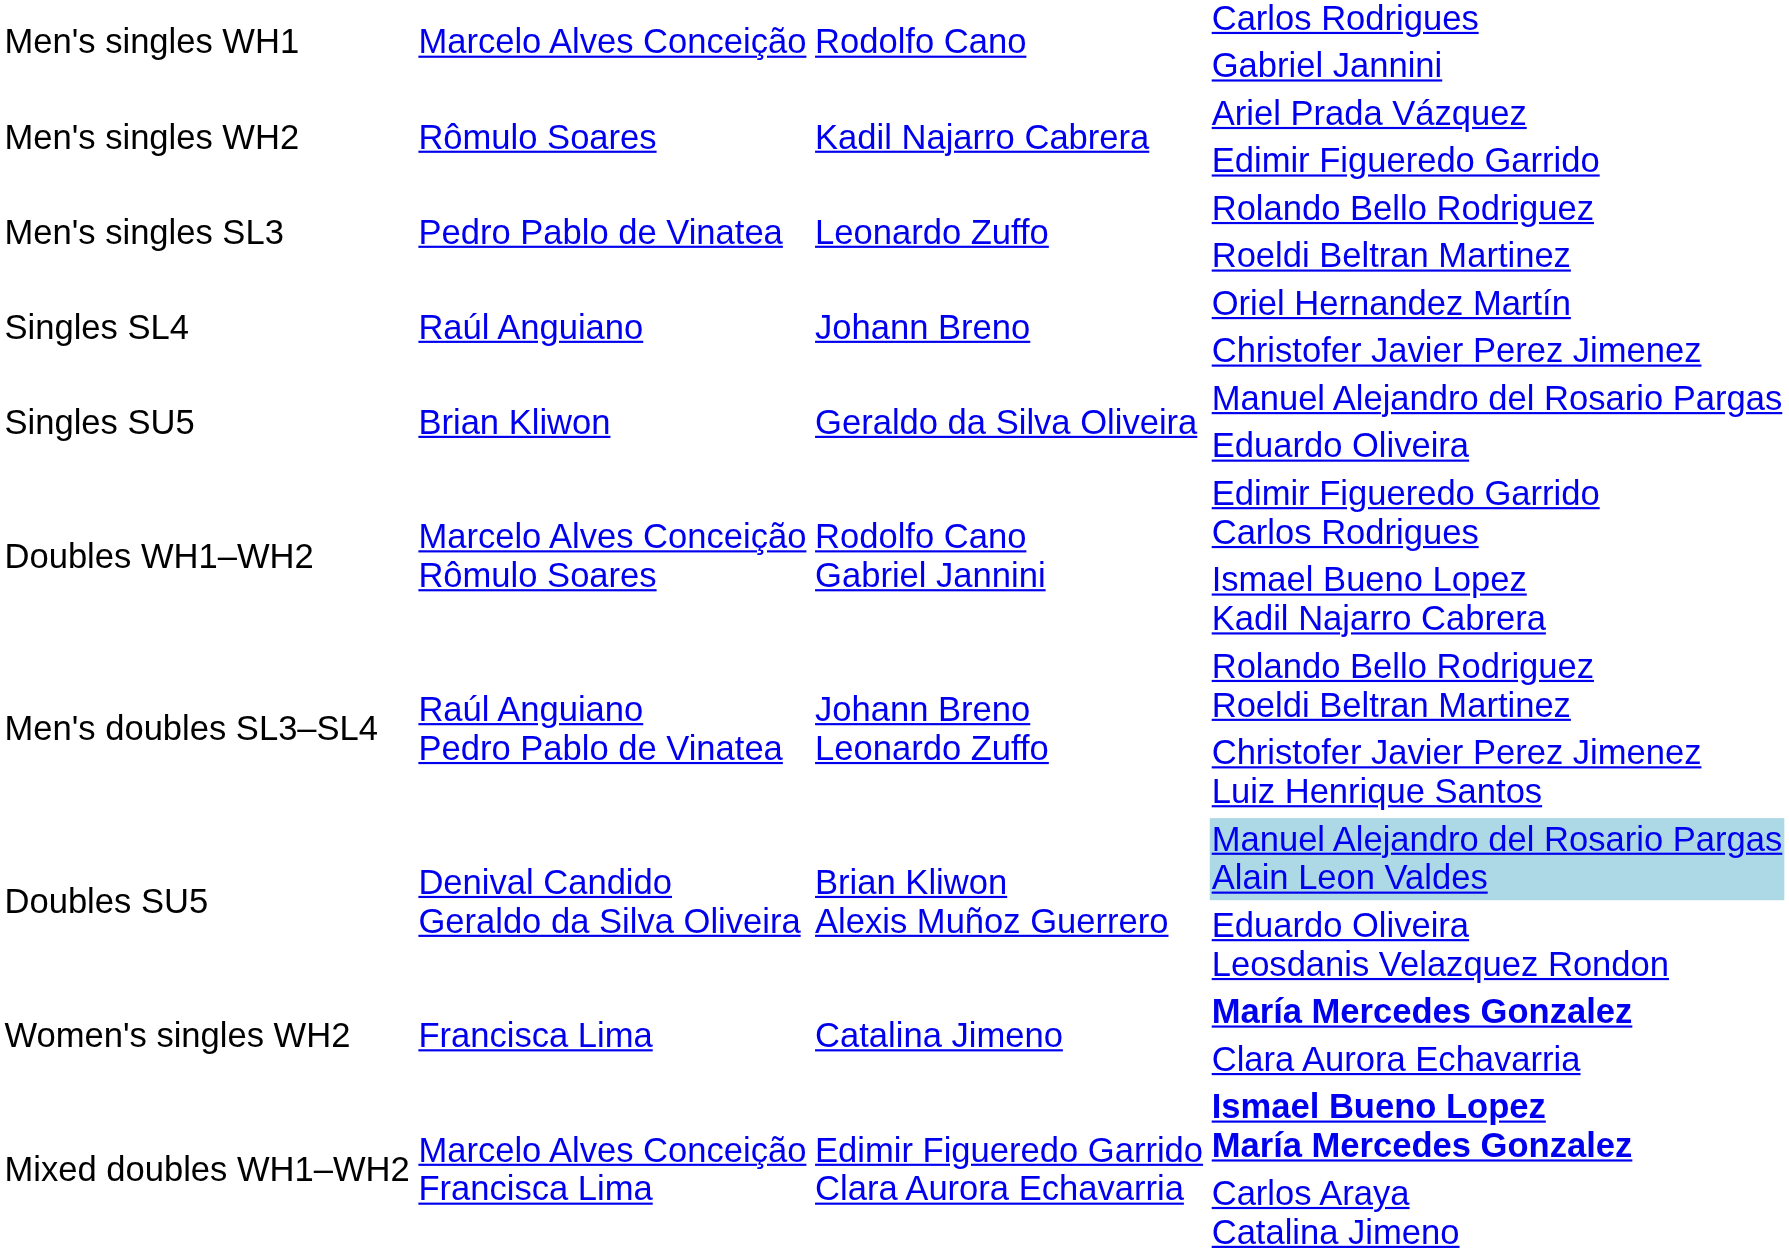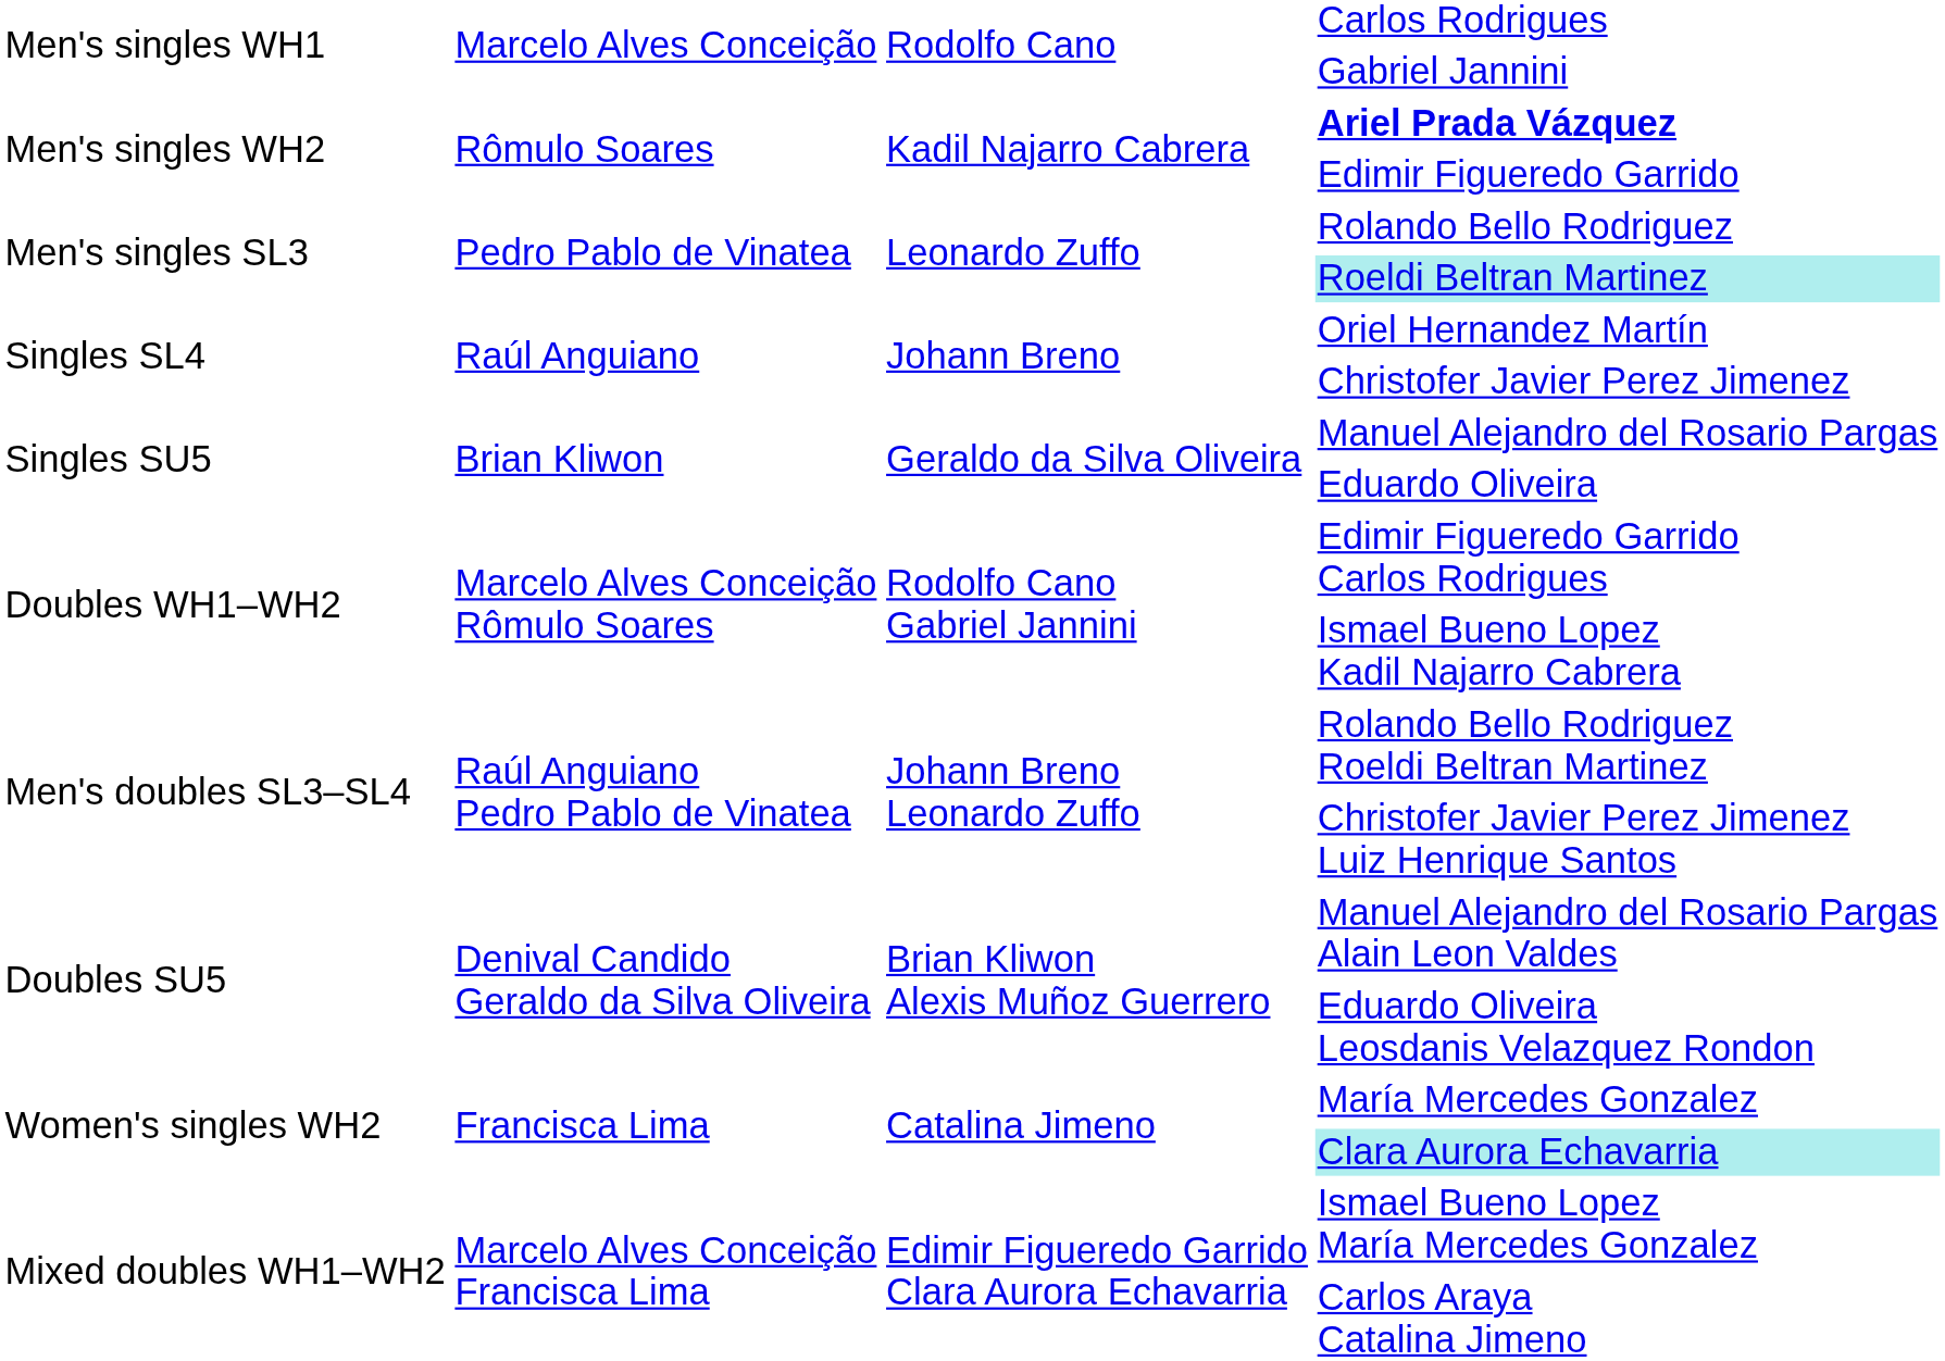Ariel Prada Vázquez | column 4: normal -> bold
Roeldi Beltran Martinez | column 4: no background -> paleturquoise background
Manuel Alejandro del Rosario Pargas Alain Leon Valdes | column 4: lightblue background -> no background
María Mercedes Gonzalez | column 4: bold -> normal
Clara Aurora Echavarria | column 4: no background -> paleturquoise background
Ismael Bueno Lopez María Mercedes Gonzalez | column 4: bold -> normal
